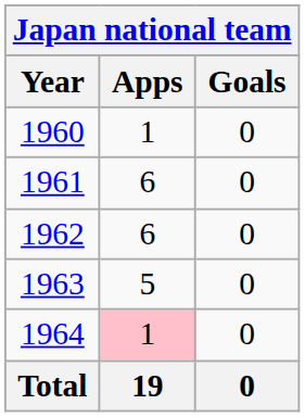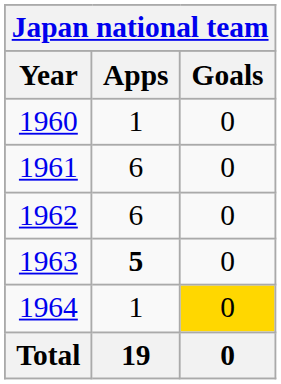1963 | Apps: normal -> bold
1964 | Apps: pink background -> no background
1964 | Goals: no background -> gold background
